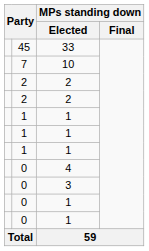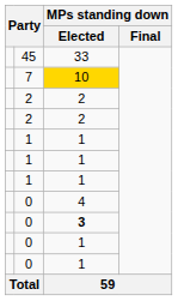10 | MPs standing down / Elected: no background -> gold background
3 | MPs standing down / Elected: normal -> bold
